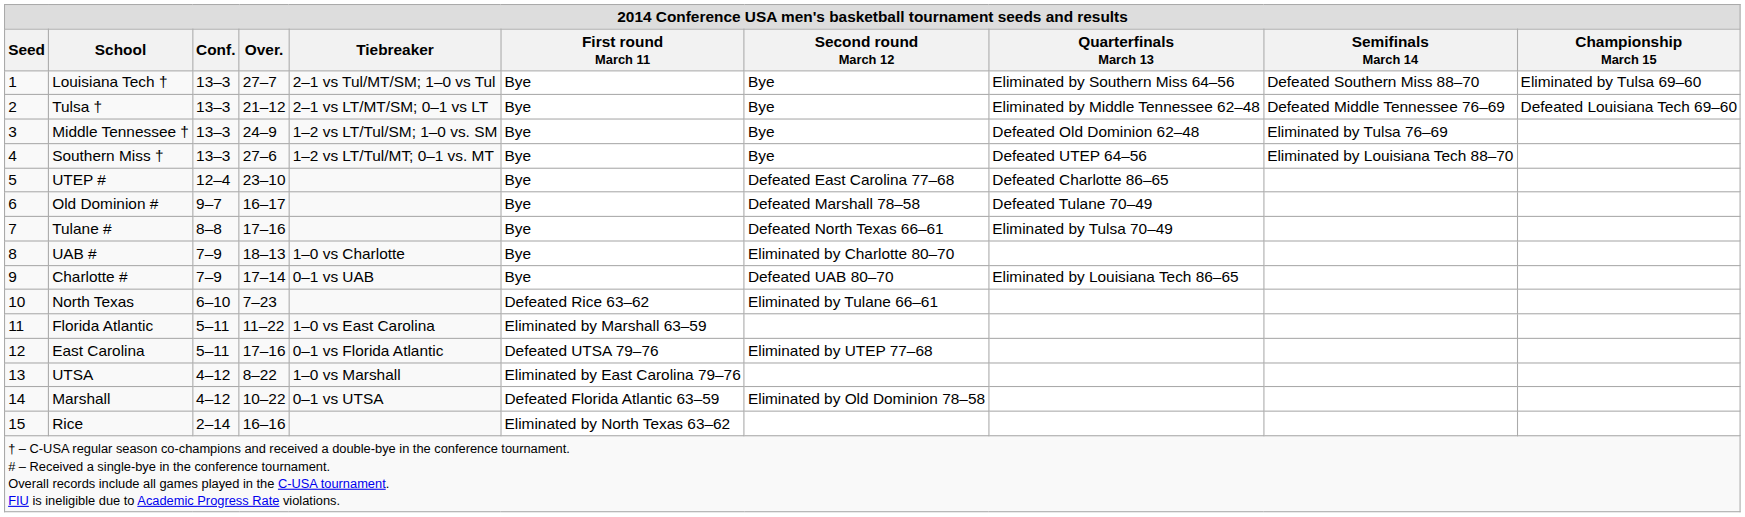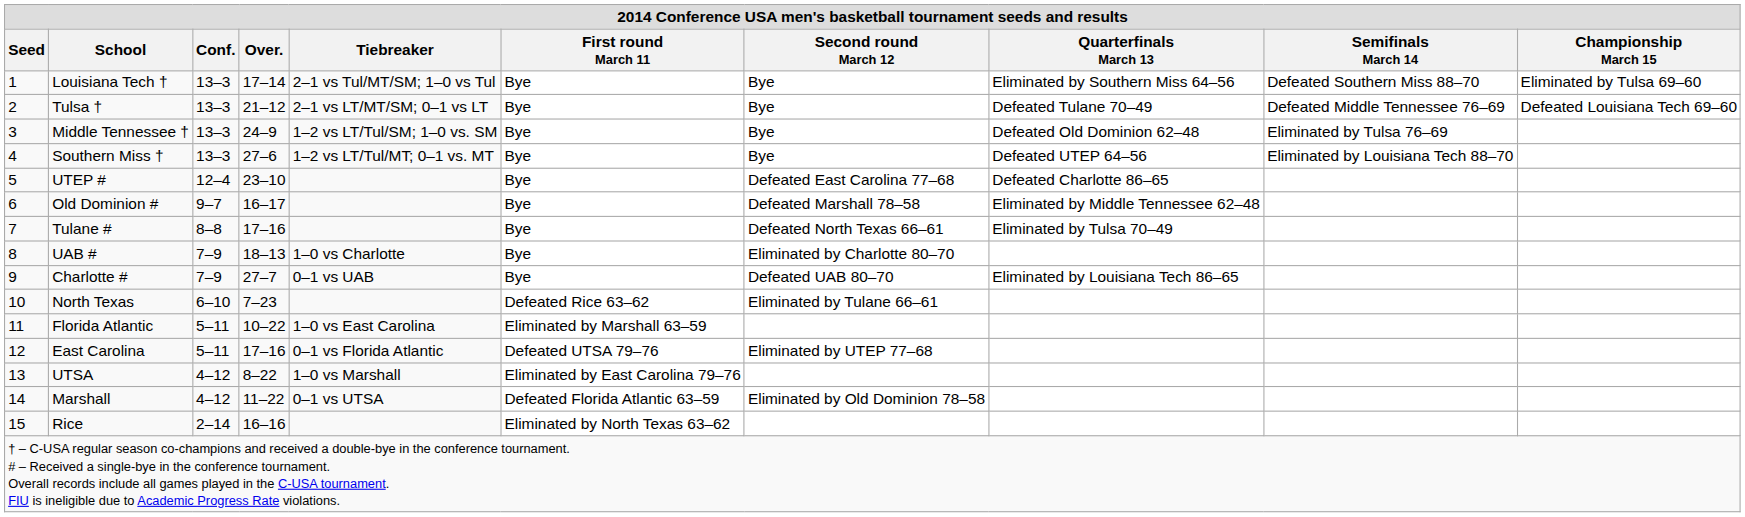Louisiana Tech † | Over.: 27–7 -> 17–14
Tulsa † | Quarterfinals March 13: Eliminated by Middle Tennessee 62–48 -> Defeated Tulane 70–49
Old Dominion # | Quarterfinals March 13: Defeated Tulane 70–49 -> Eliminated by Middle Tennessee 62–48
Charlotte # | Over.: 17–14 -> 27–7
Florida Atlantic | Over.: 11–22 -> 10–22
Marshall | Over.: 10–22 -> 11–22
